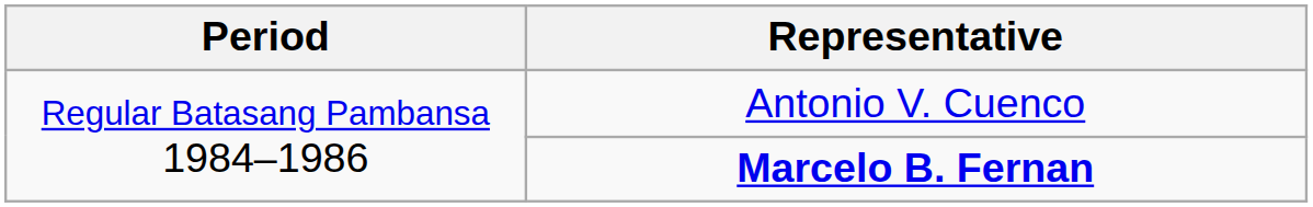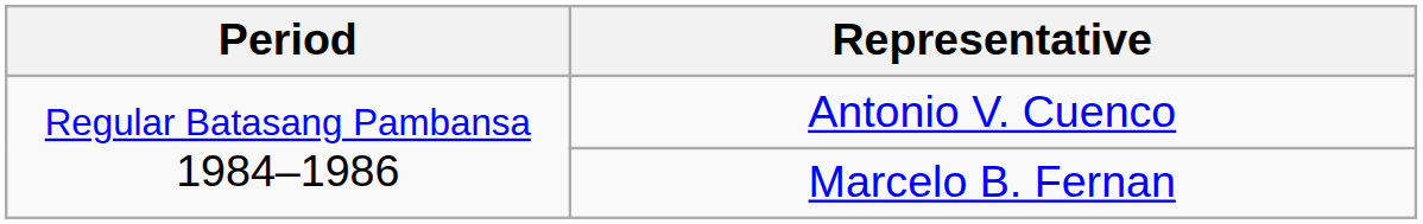Marcelo B. Fernan | Representative: bold -> normal
